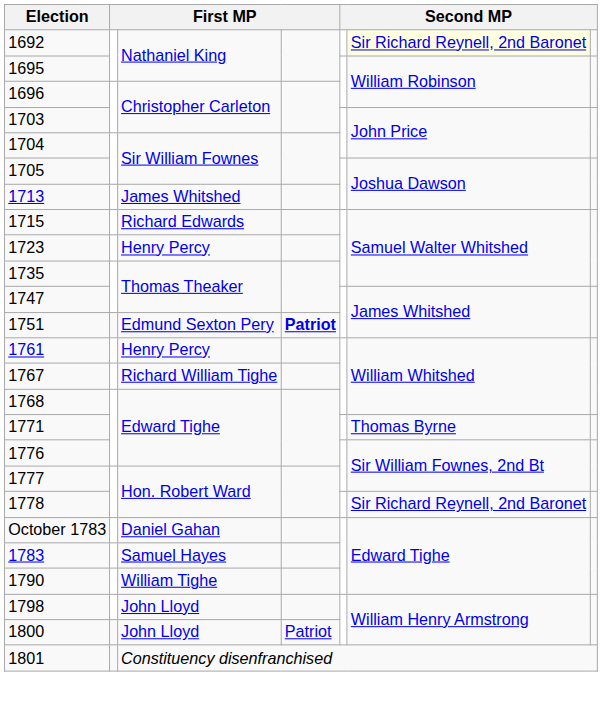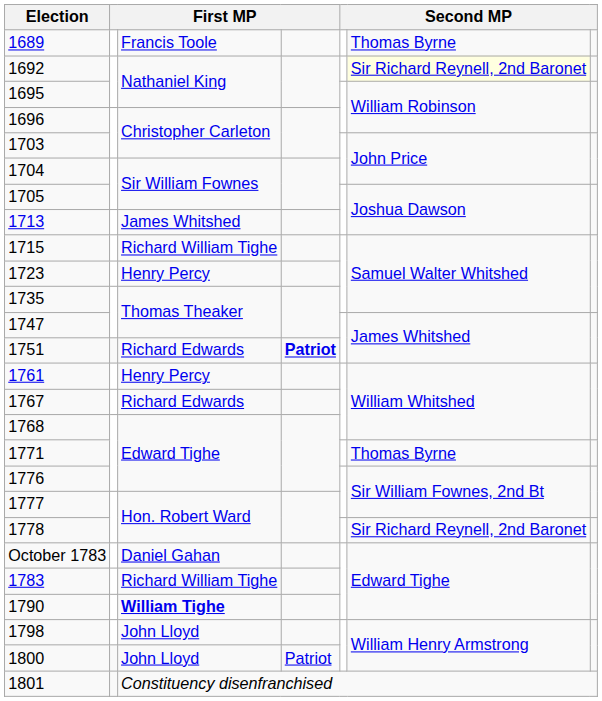+ row: 1689 | Francis Toole | Thomas Byrne
1715 | column 3: Richard Edwards -> Richard William Tighe
1751 | column 3: Edmund Sexton Pery -> Richard Edwards
1767 | column 3: Richard William Tighe -> Richard Edwards
1783 | column 3: Samuel Hayes -> Richard William Tighe
1790 | column 3: normal -> bold
